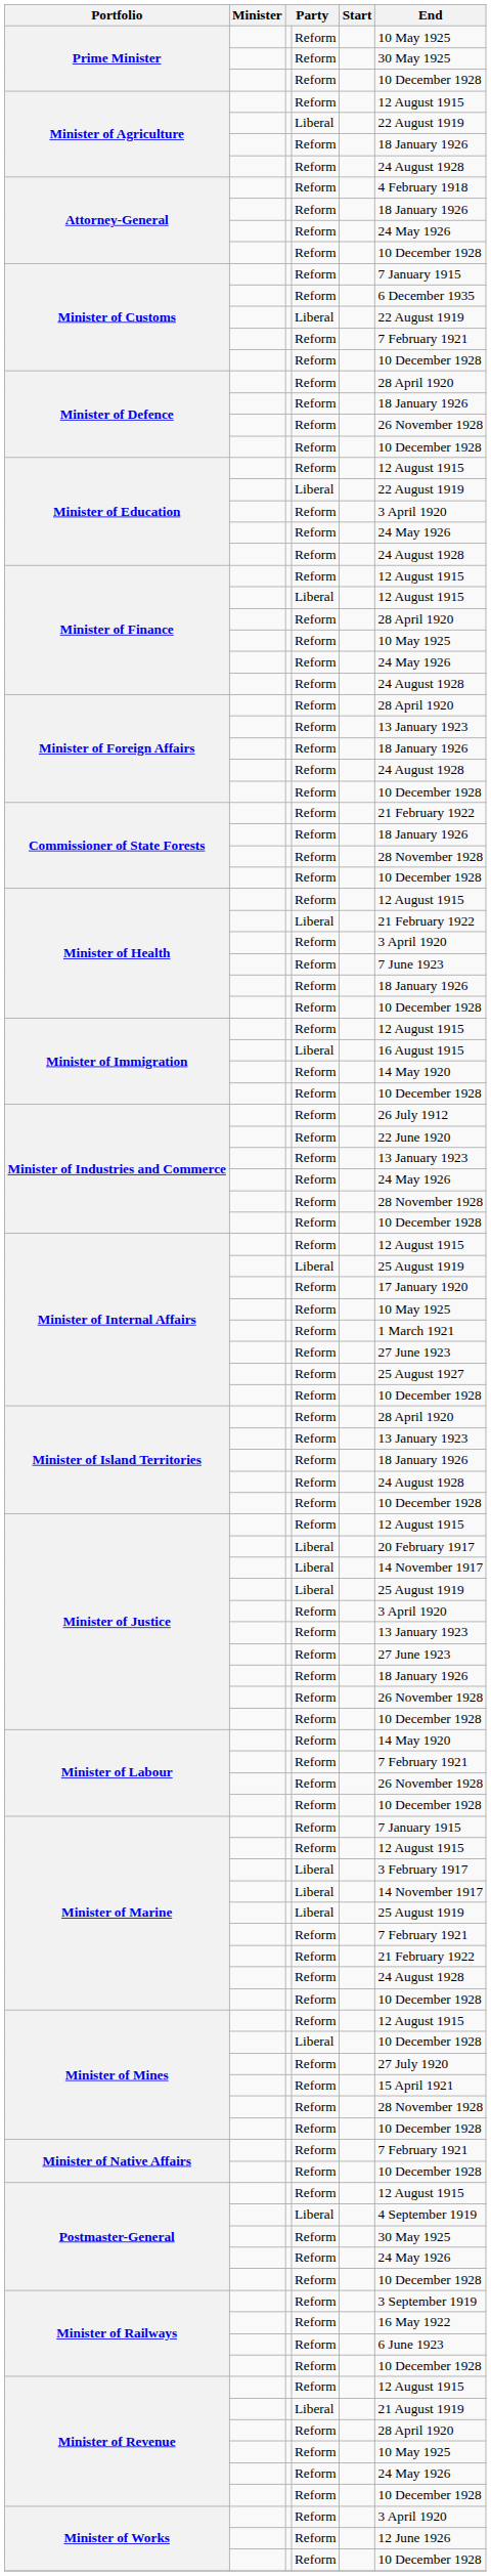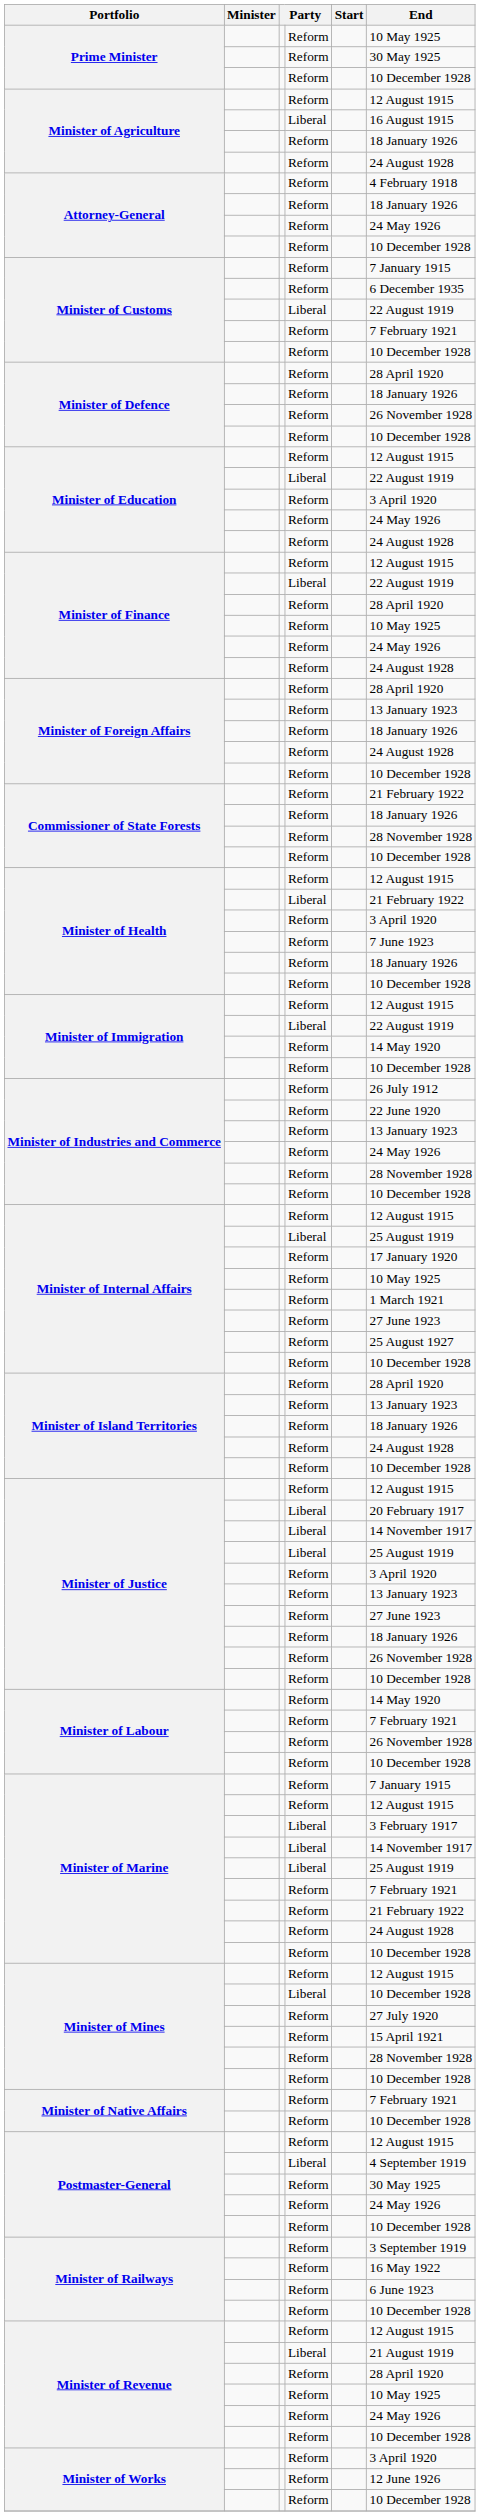Minister of Agriculture / Liberal | End: 22 August 1919 -> 16 August 1915
Minister of Finance / Liberal | End: 12 August 1915 -> 22 August 1919
Minister of Immigration / Liberal | End: 16 August 1915 -> 22 August 1919
